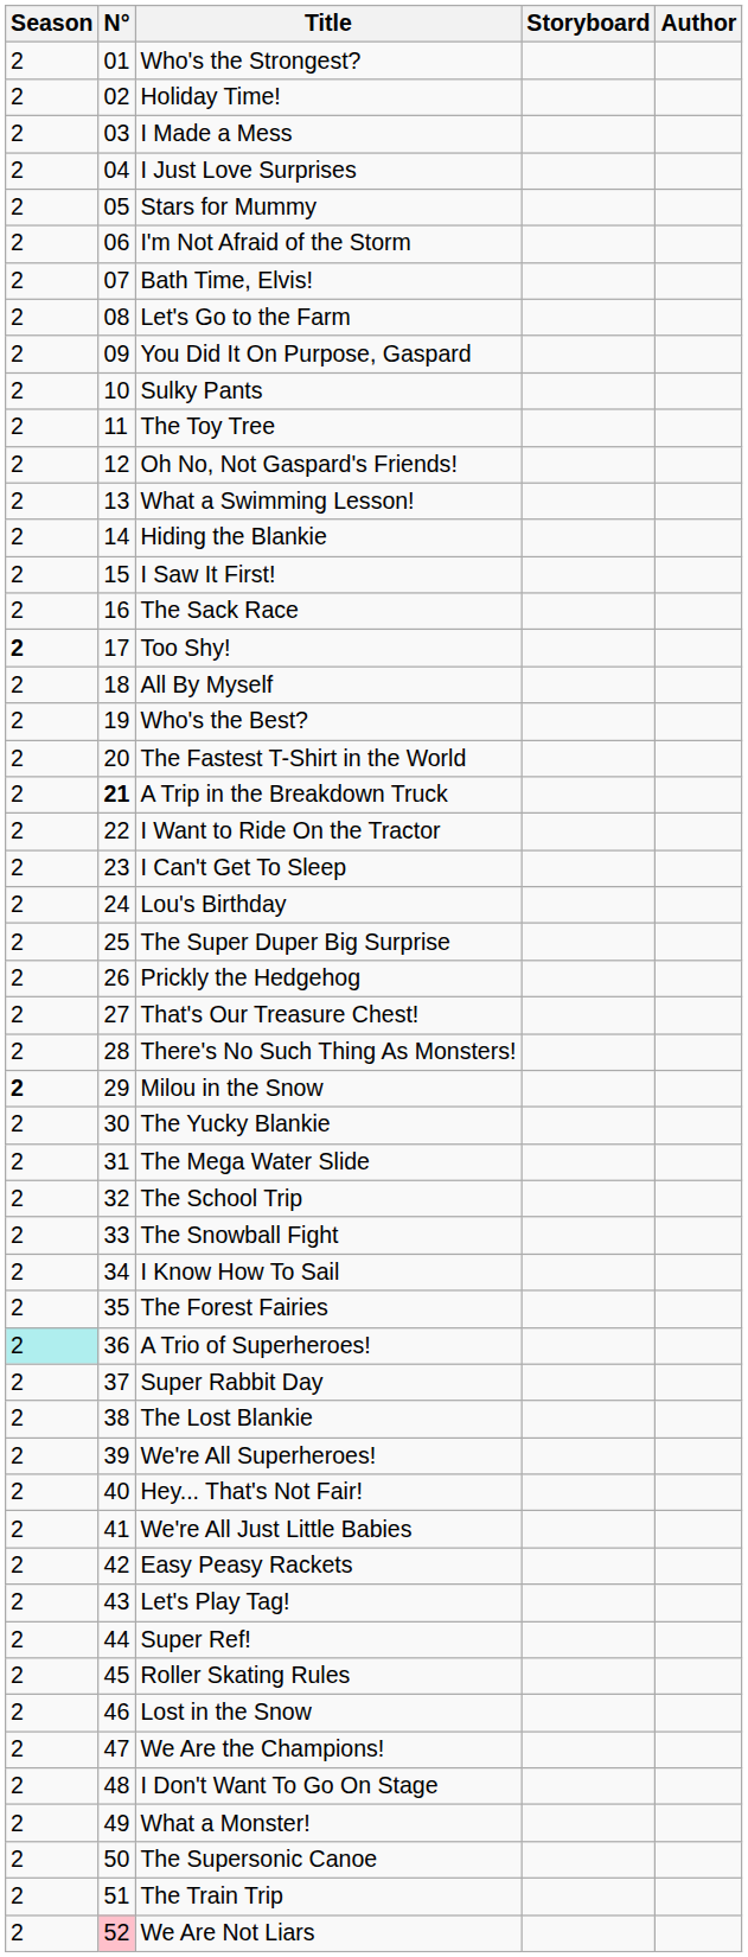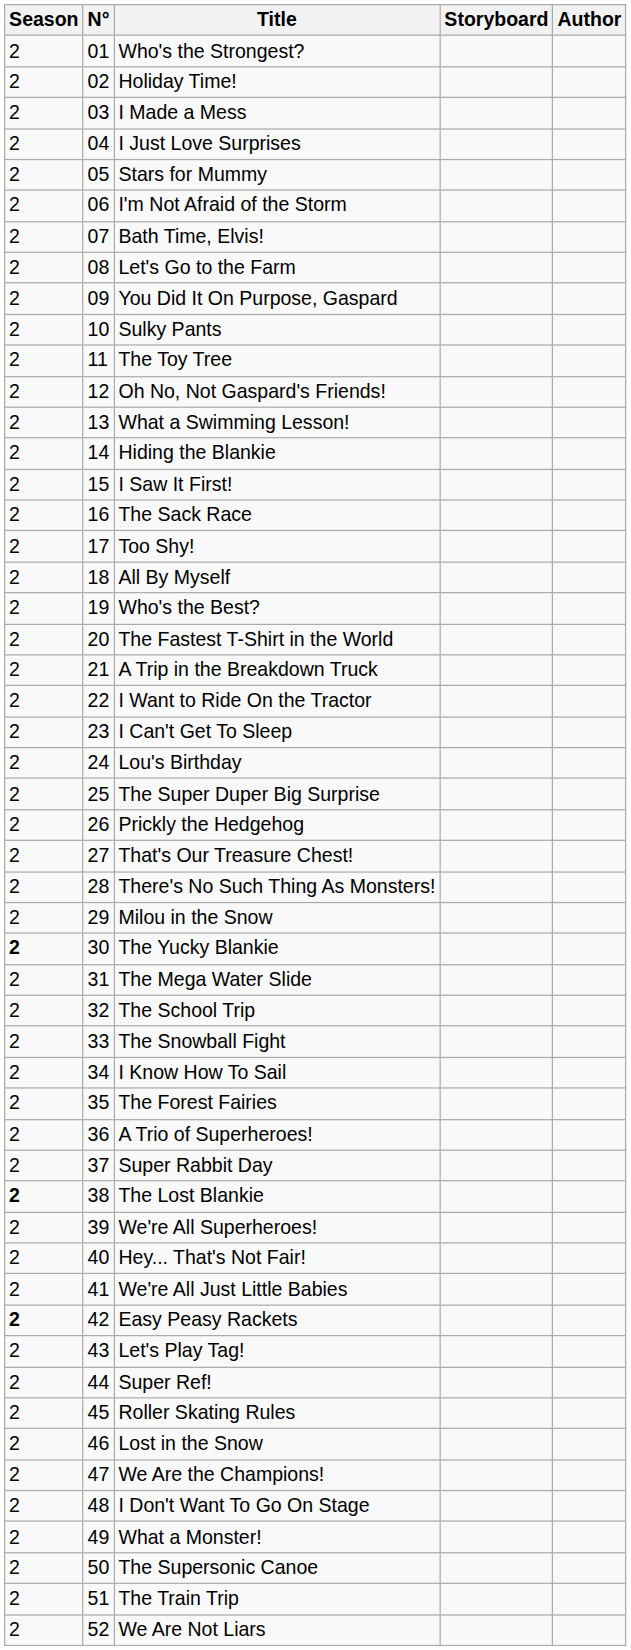Too Shy! | Season: bold -> normal
A Trip in the Breakdown Truck | N°: bold -> normal
Milou in the Snow | Season: bold -> normal
The Yucky Blankie | Season: normal -> bold
A Trio of Superheroes! | Season: paleturquoise background -> no background
The Lost Blankie | Season: normal -> bold
Easy Peasy Rackets | Season: normal -> bold
We Are Not Liars | N°: pink background -> no background
